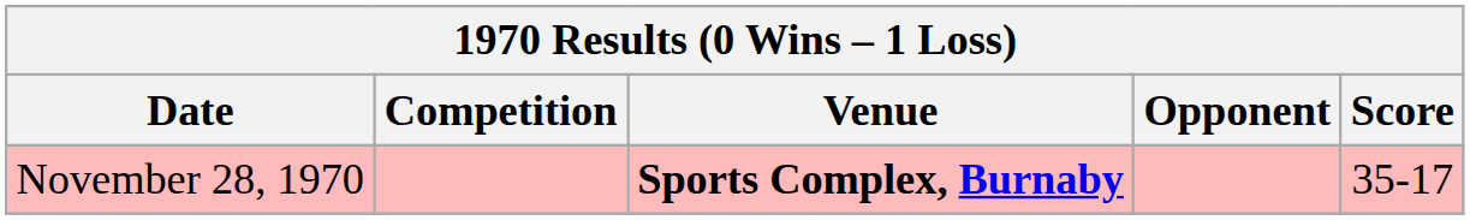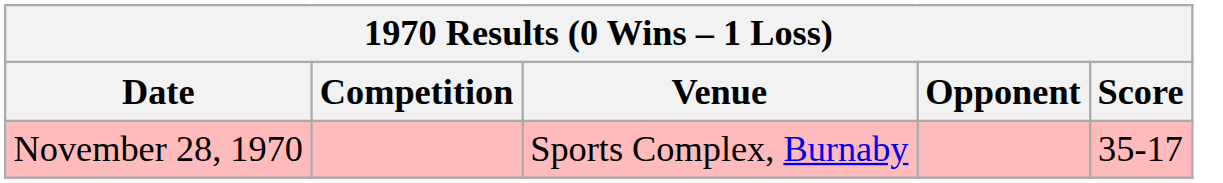November 28, 1970 | Venue: bold -> normal
